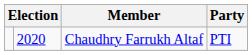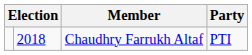Chaudhry Farrukh Altaf | column 2: 2020 -> 2018
